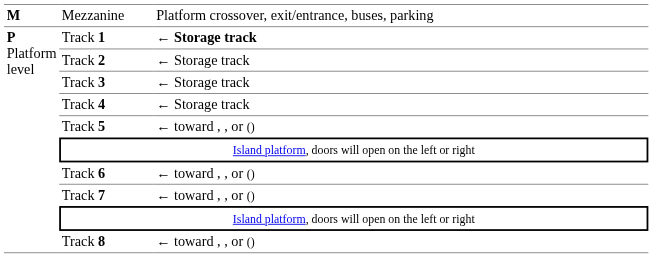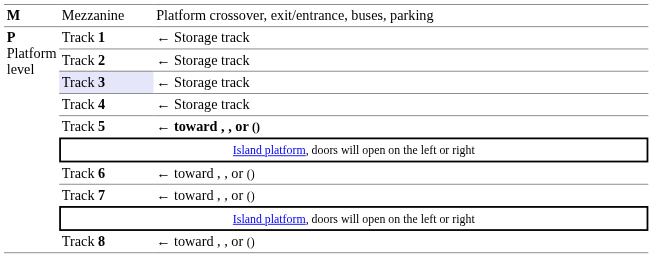Track 1 | column 3: bold -> normal
Track 3 | column 2: no background -> lavender background
Track 5 | column 3: normal -> bold
